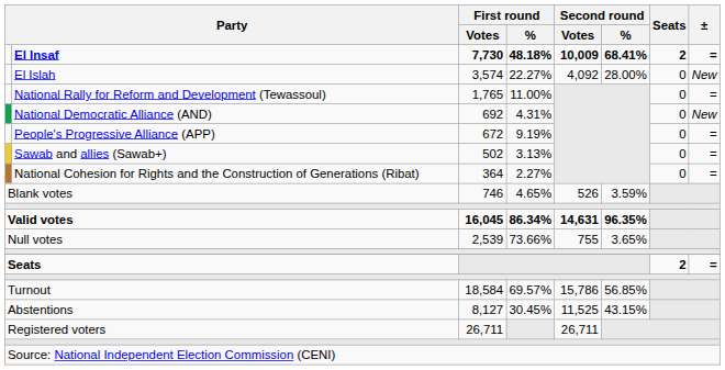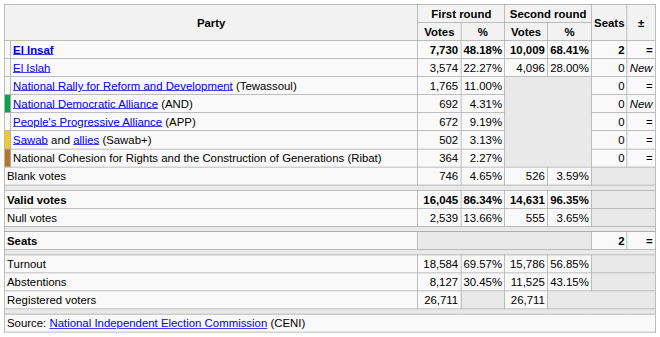El Islah | Second round / Votes: 4,092 -> 4,096
Null votes | First round / %: 73.66% -> 13.66%
Null votes | Second round / Votes: 755 -> 555
